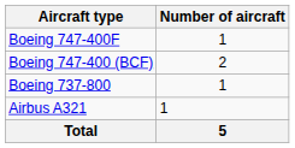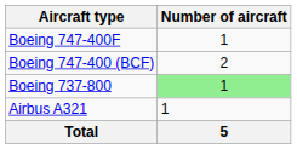Boeing 737-800 | Number of aircraft: no background -> lightgreen background
